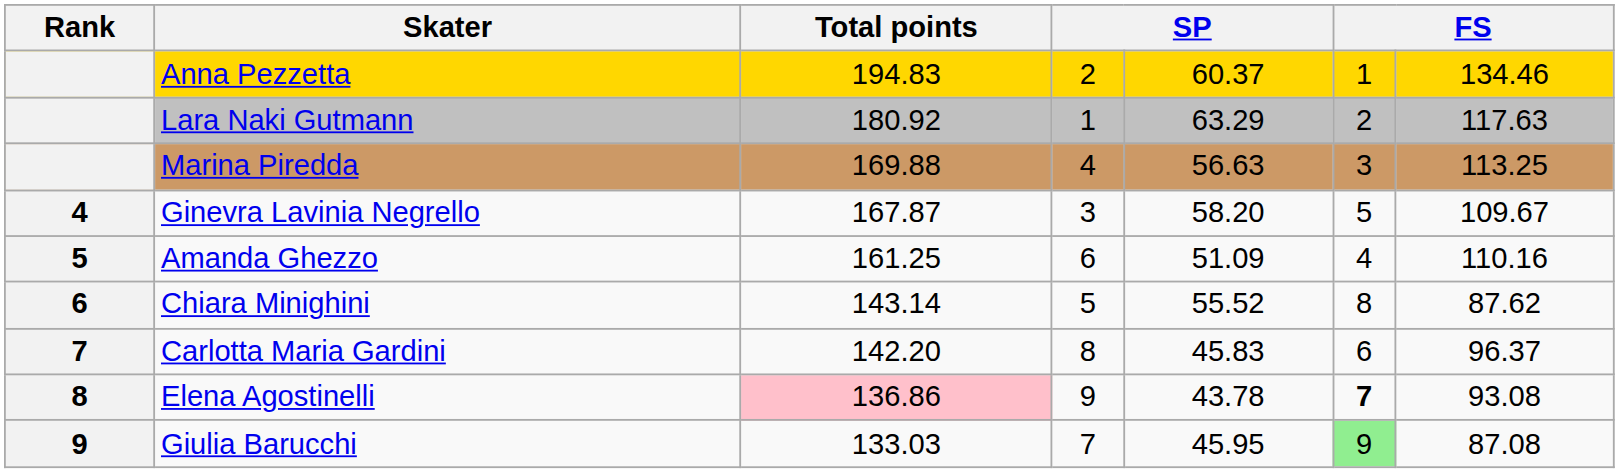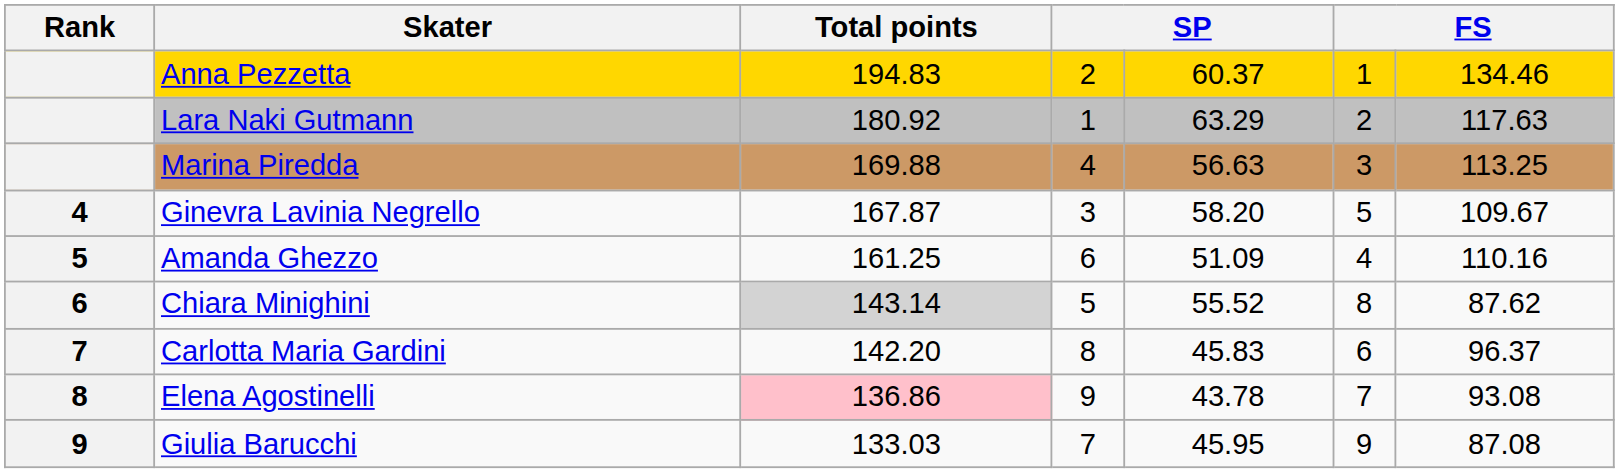Chiara Minighini | Total points: no background -> lightgrey background
Elena Agostinelli | column 6: bold -> normal
Giulia Barucchi | column 6: lightgreen background -> no background
